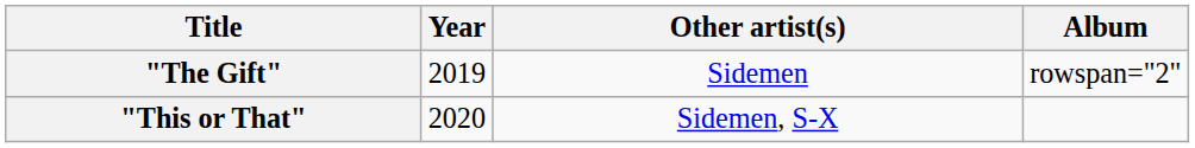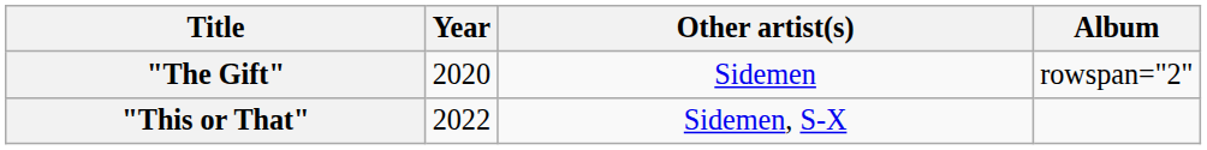"The Gift" | Year: 2019 -> 2020
"This or That" | Year: 2020 -> 2022
